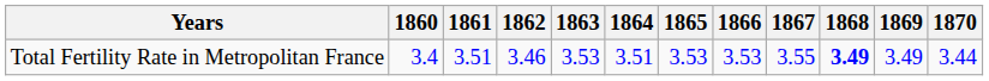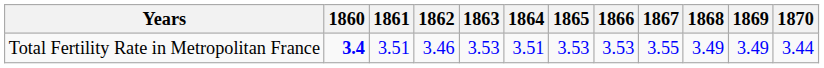row 2 | 1860: normal -> bold
row 2 | 1868: bold -> normal
